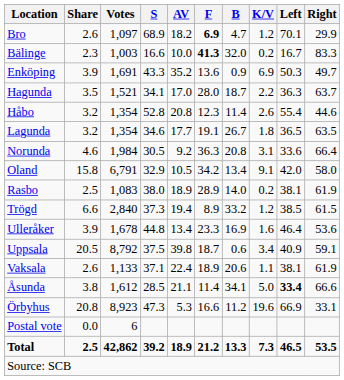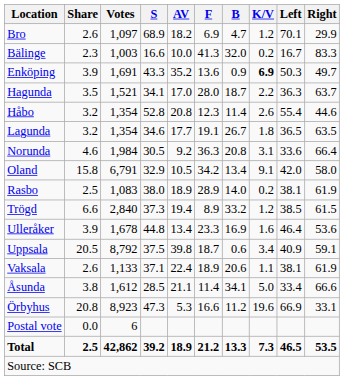Bro | F: bold -> normal
Bälinge | F: bold -> normal
Enköping | K/V: normal -> bold
Åsunda | Left: bold -> normal
